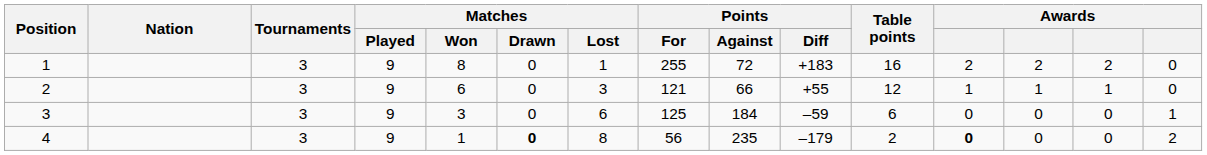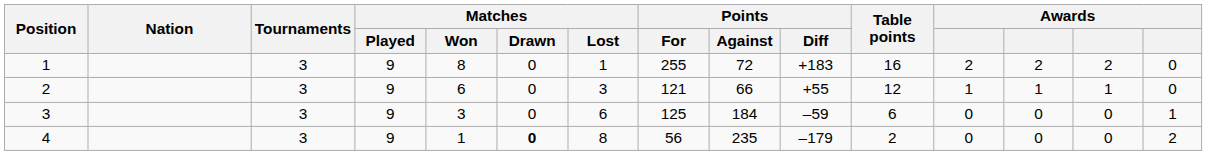4 | column 12: bold -> normal
